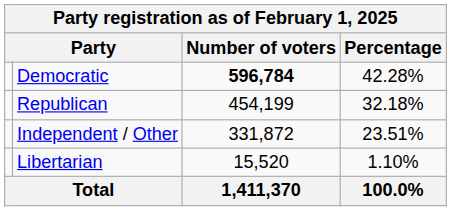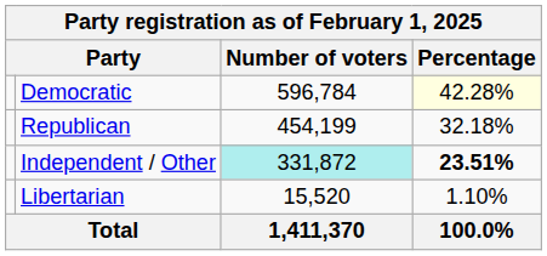Democratic | Number of voters: bold -> normal
Democratic | Percentage: no background -> lightyellow background
Independent / Other | Number of voters: no background -> paleturquoise background
Independent / Other | Percentage: normal -> bold
